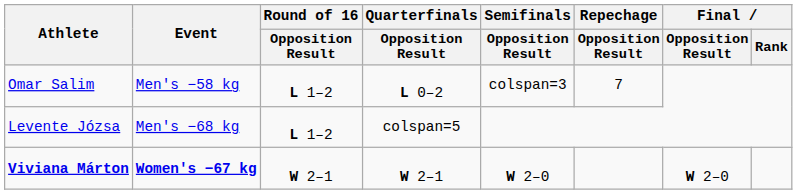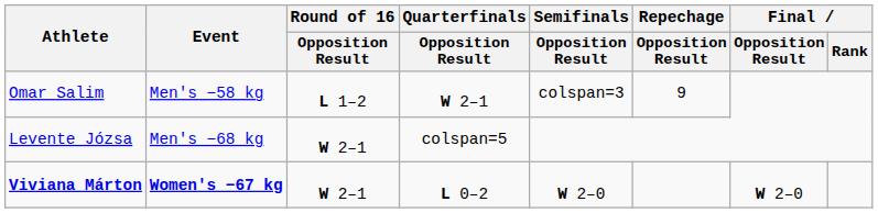Omar Salim | Quarterfinals / Opposition Result: L 0–2 -> W 2–1
Omar Salim | Repechage / Opposition Result: 7 -> 9
Levente Józsa | Round of 16 / Opposition Result: L 1–2 -> W 2–1
Viviana Márton | Quarterfinals / Opposition Result: W 2–1 -> L 0–2
